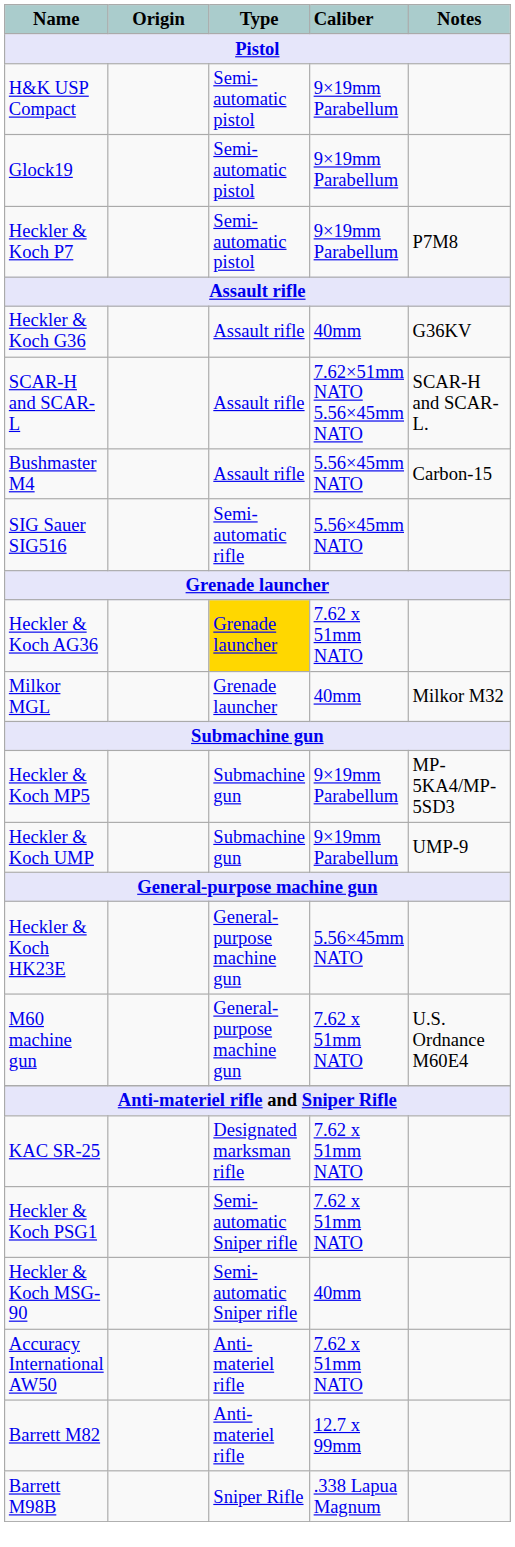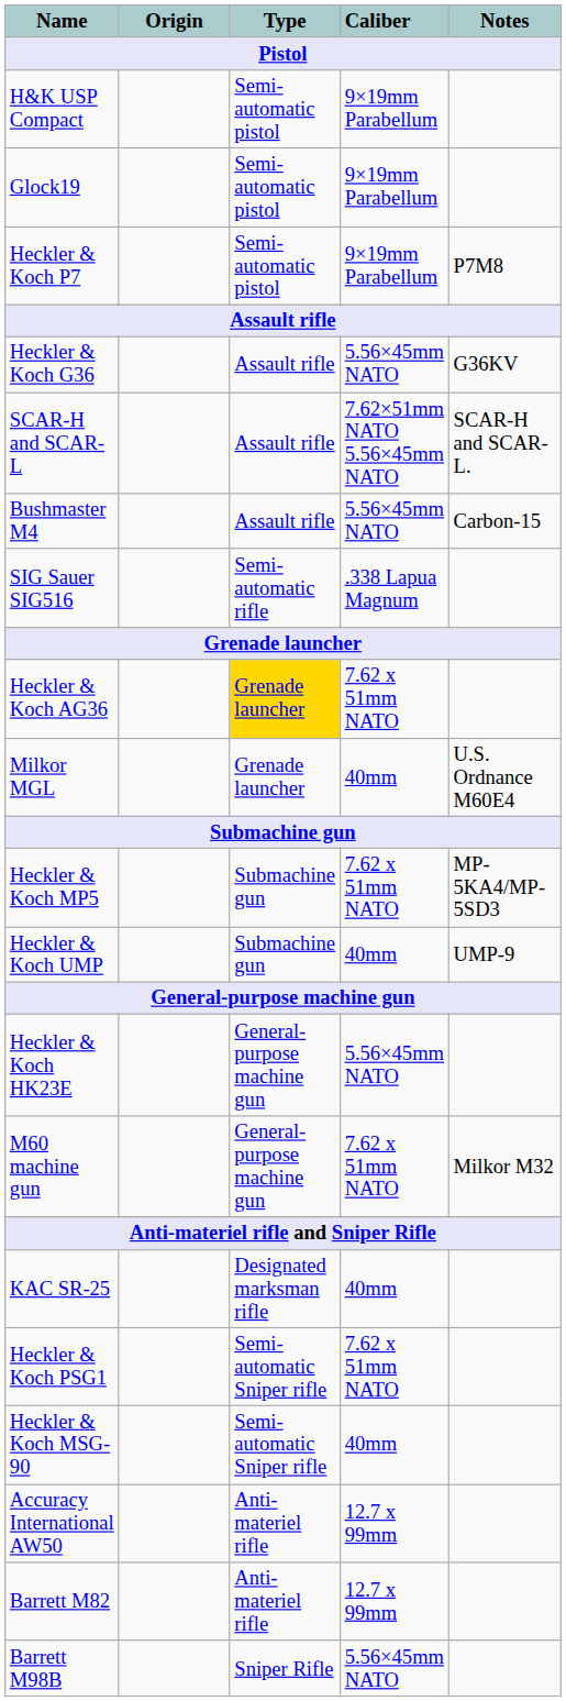Heckler & Koch G36 | Caliber: 40mm -> 5.56×45mm NATO
SIG Sauer SIG516 | Caliber: 5.56×45mm NATO -> .338 Lapua Magnum
Milkor MGL | Notes: Milkor M32 -> U.S. Ordnance M60E4
Heckler & Koch MP5 | Caliber: 9×19mm Parabellum -> 7.62 x 51mm NATO
Heckler & Koch UMP | Caliber: 9×19mm Parabellum -> 40mm
M60 machine gun | Notes: U.S. Ordnance M60E4 -> Milkor M32
KAC SR-25 | Caliber: 7.62 x 51mm NATO -> 40mm
Accuracy International AW50 | Caliber: 7.62 x 51mm NATO -> 12.7 x 99mm
Barrett M98B | Caliber: .338 Lapua Magnum -> 5.56×45mm NATO
